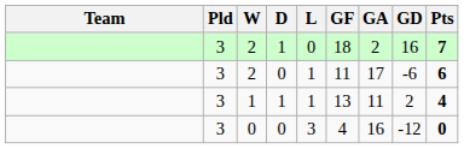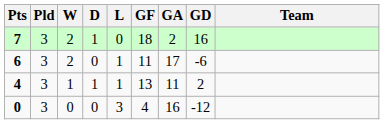columns swapped: Team <-> Pts
